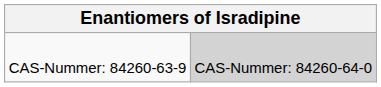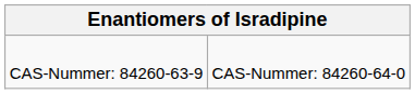CAS-Nummer: 84260-63-9 | column 2: lightgrey background -> no background
